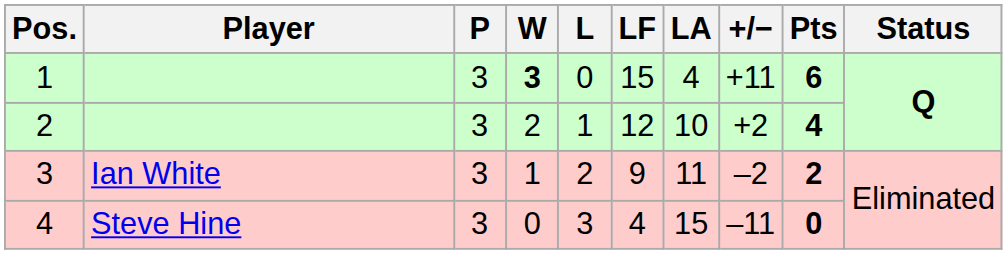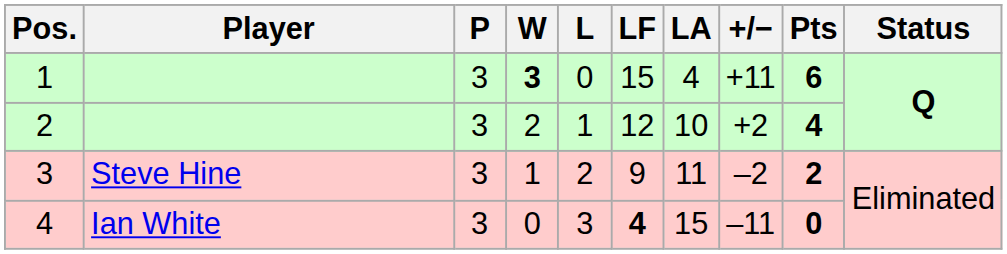row 4 | Player: Ian White -> Steve Hine
row 5 | Player: Steve Hine -> Ian White
row 5 | LF: normal -> bold
